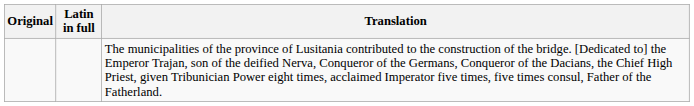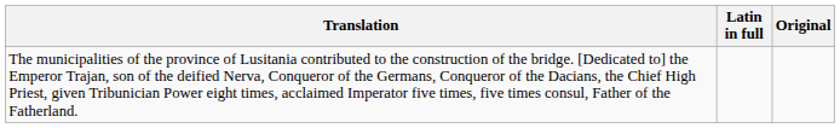columns swapped: Original <-> Translation
